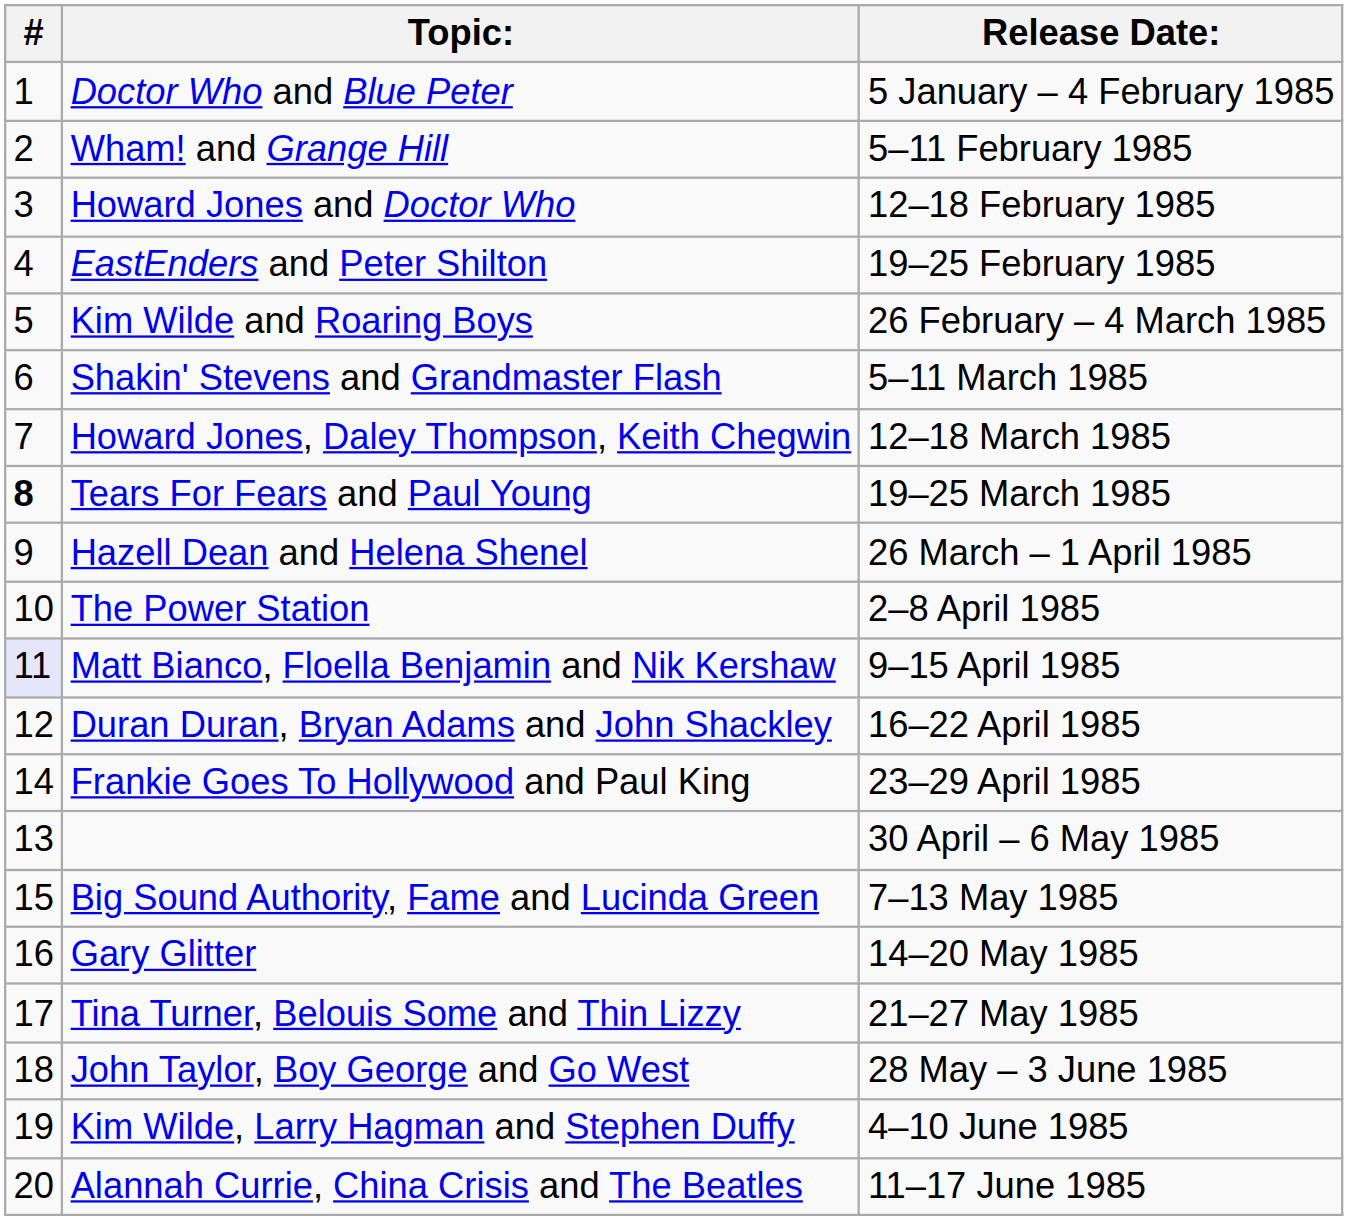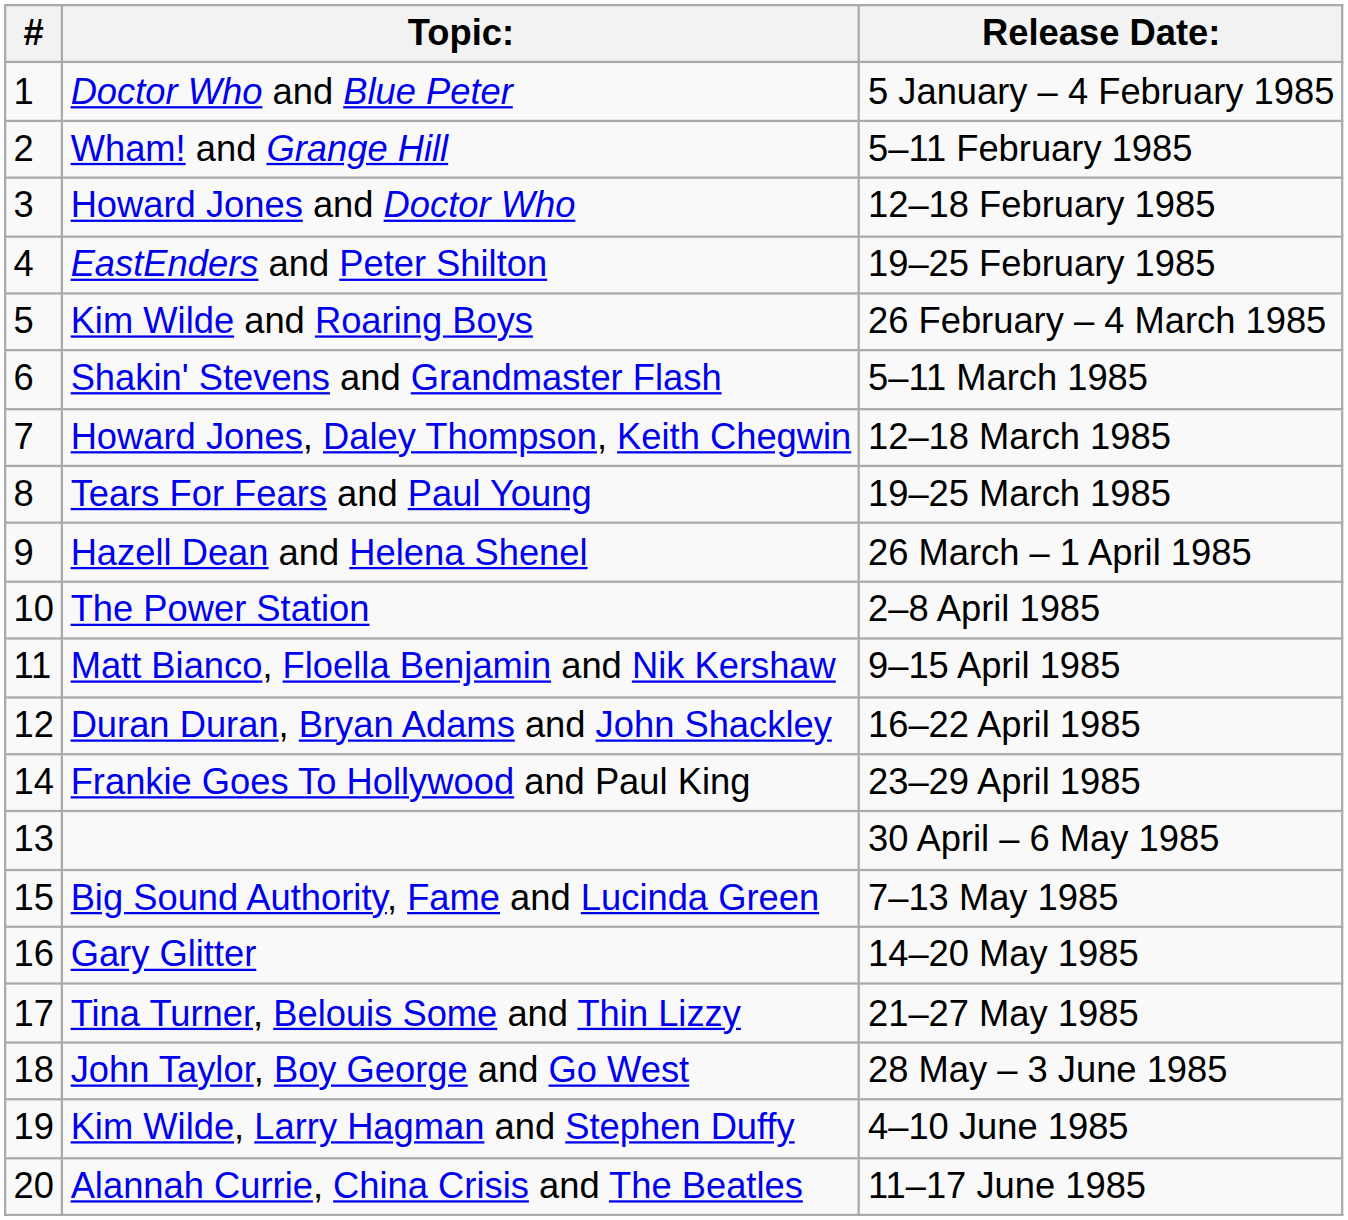Tears For Fears and Paul Young | #: bold -> normal
Matt Bianco, Floella Benjamin and Nik Kershaw | #: lavender background -> no background
